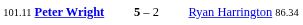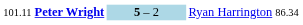101.11 Peter Wright | column 2: no background -> lightblue background
